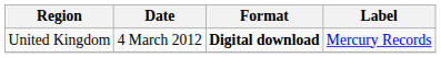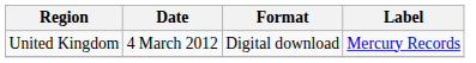United Kingdom | Format: bold -> normal
